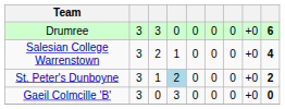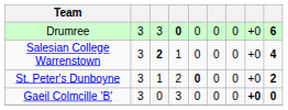Drumree | column 4: normal -> bold
Salesian College Warrenstown | column 3: normal -> bold
St. Peter's Dunboyne | column 4: lightblue background -> no background
St. Peter's Dunboyne | column 5: normal -> bold
Gaeil Colmcille 'B' | column 8: normal -> bold
